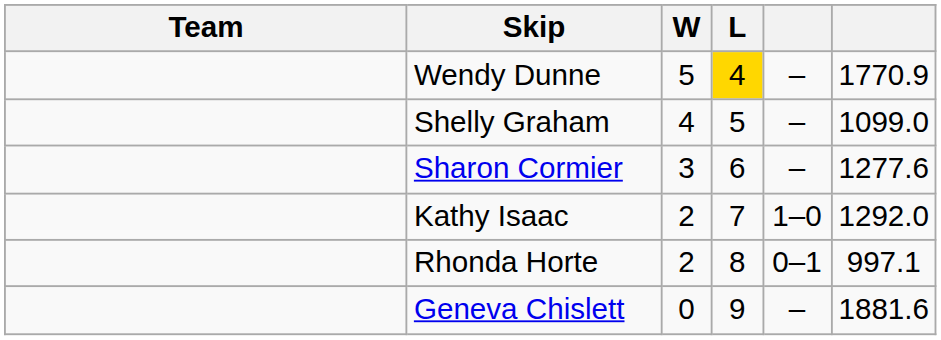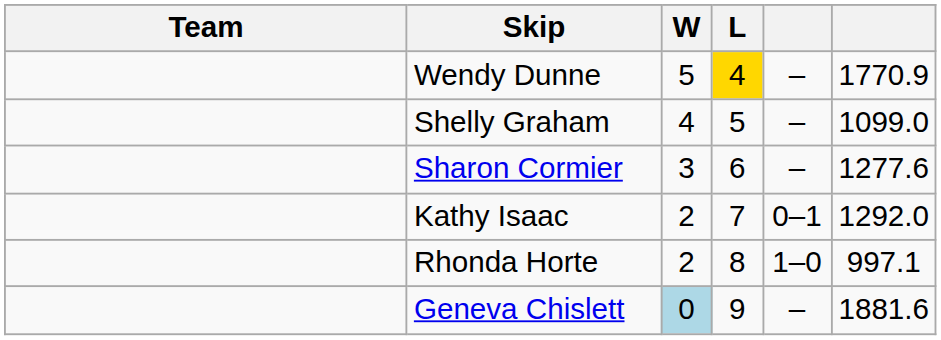Kathy Isaac | column 5: 1–0 -> 0–1
Rhonda Horte | column 5: 0–1 -> 1–0
Geneva Chislett | W: no background -> lightblue background
